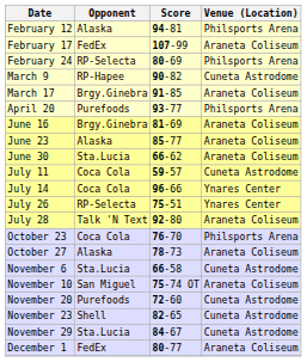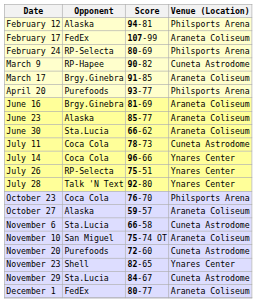July 11 | Score: 59-57 -> 78-73
July 28 | Venue (Location): Araneta Coliseum -> Ynares Center
October 27 | Score: 78-73 -> 59-57
November 23 | Venue (Location): Cuneta Astrodome -> Ynares Center
